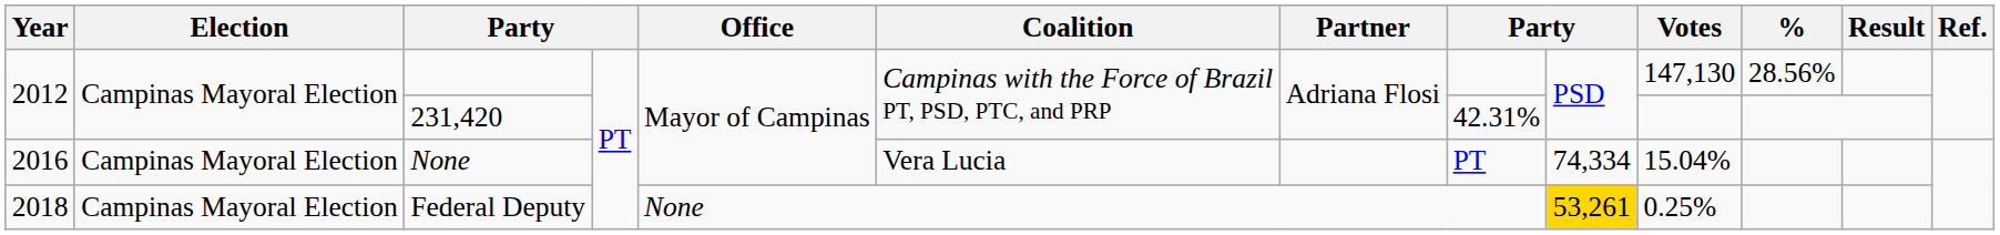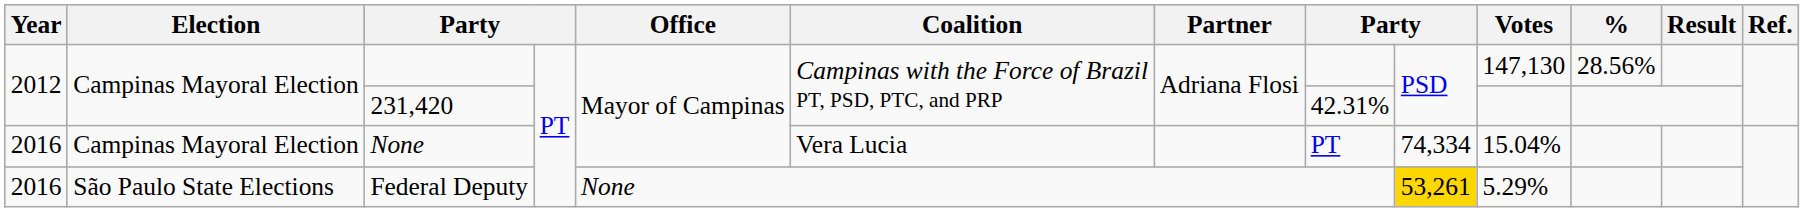Federal Deputy | Year: 2018 -> 2016
Federal Deputy | Election: Campinas Mayoral Election -> São Paulo State Elections
Federal Deputy | Votes: 0.25% -> 5.29%
